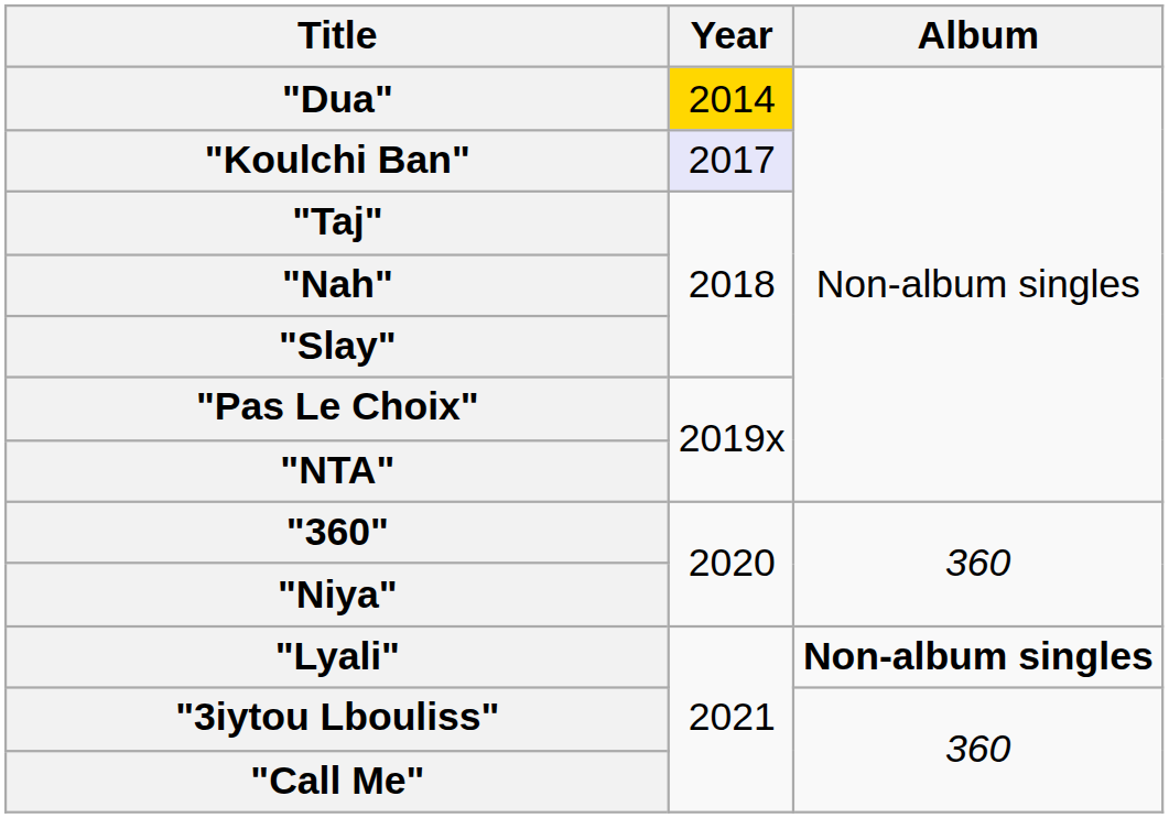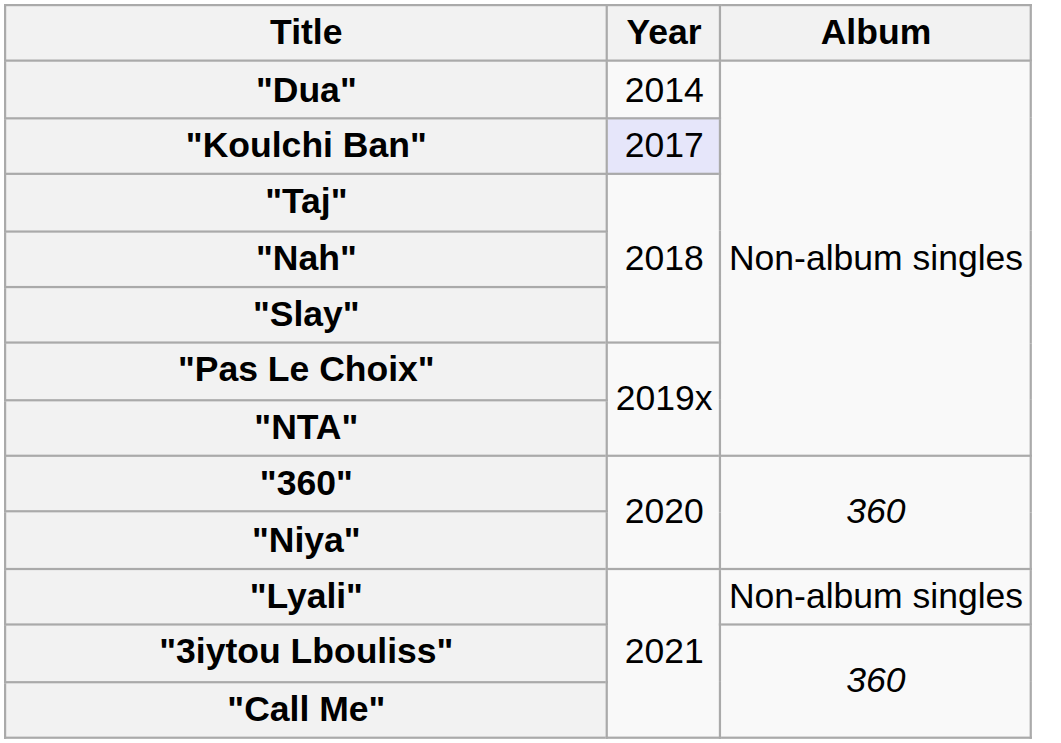"Dua" | Year: gold background -> no background
"Lyali" | Album: bold -> normal
